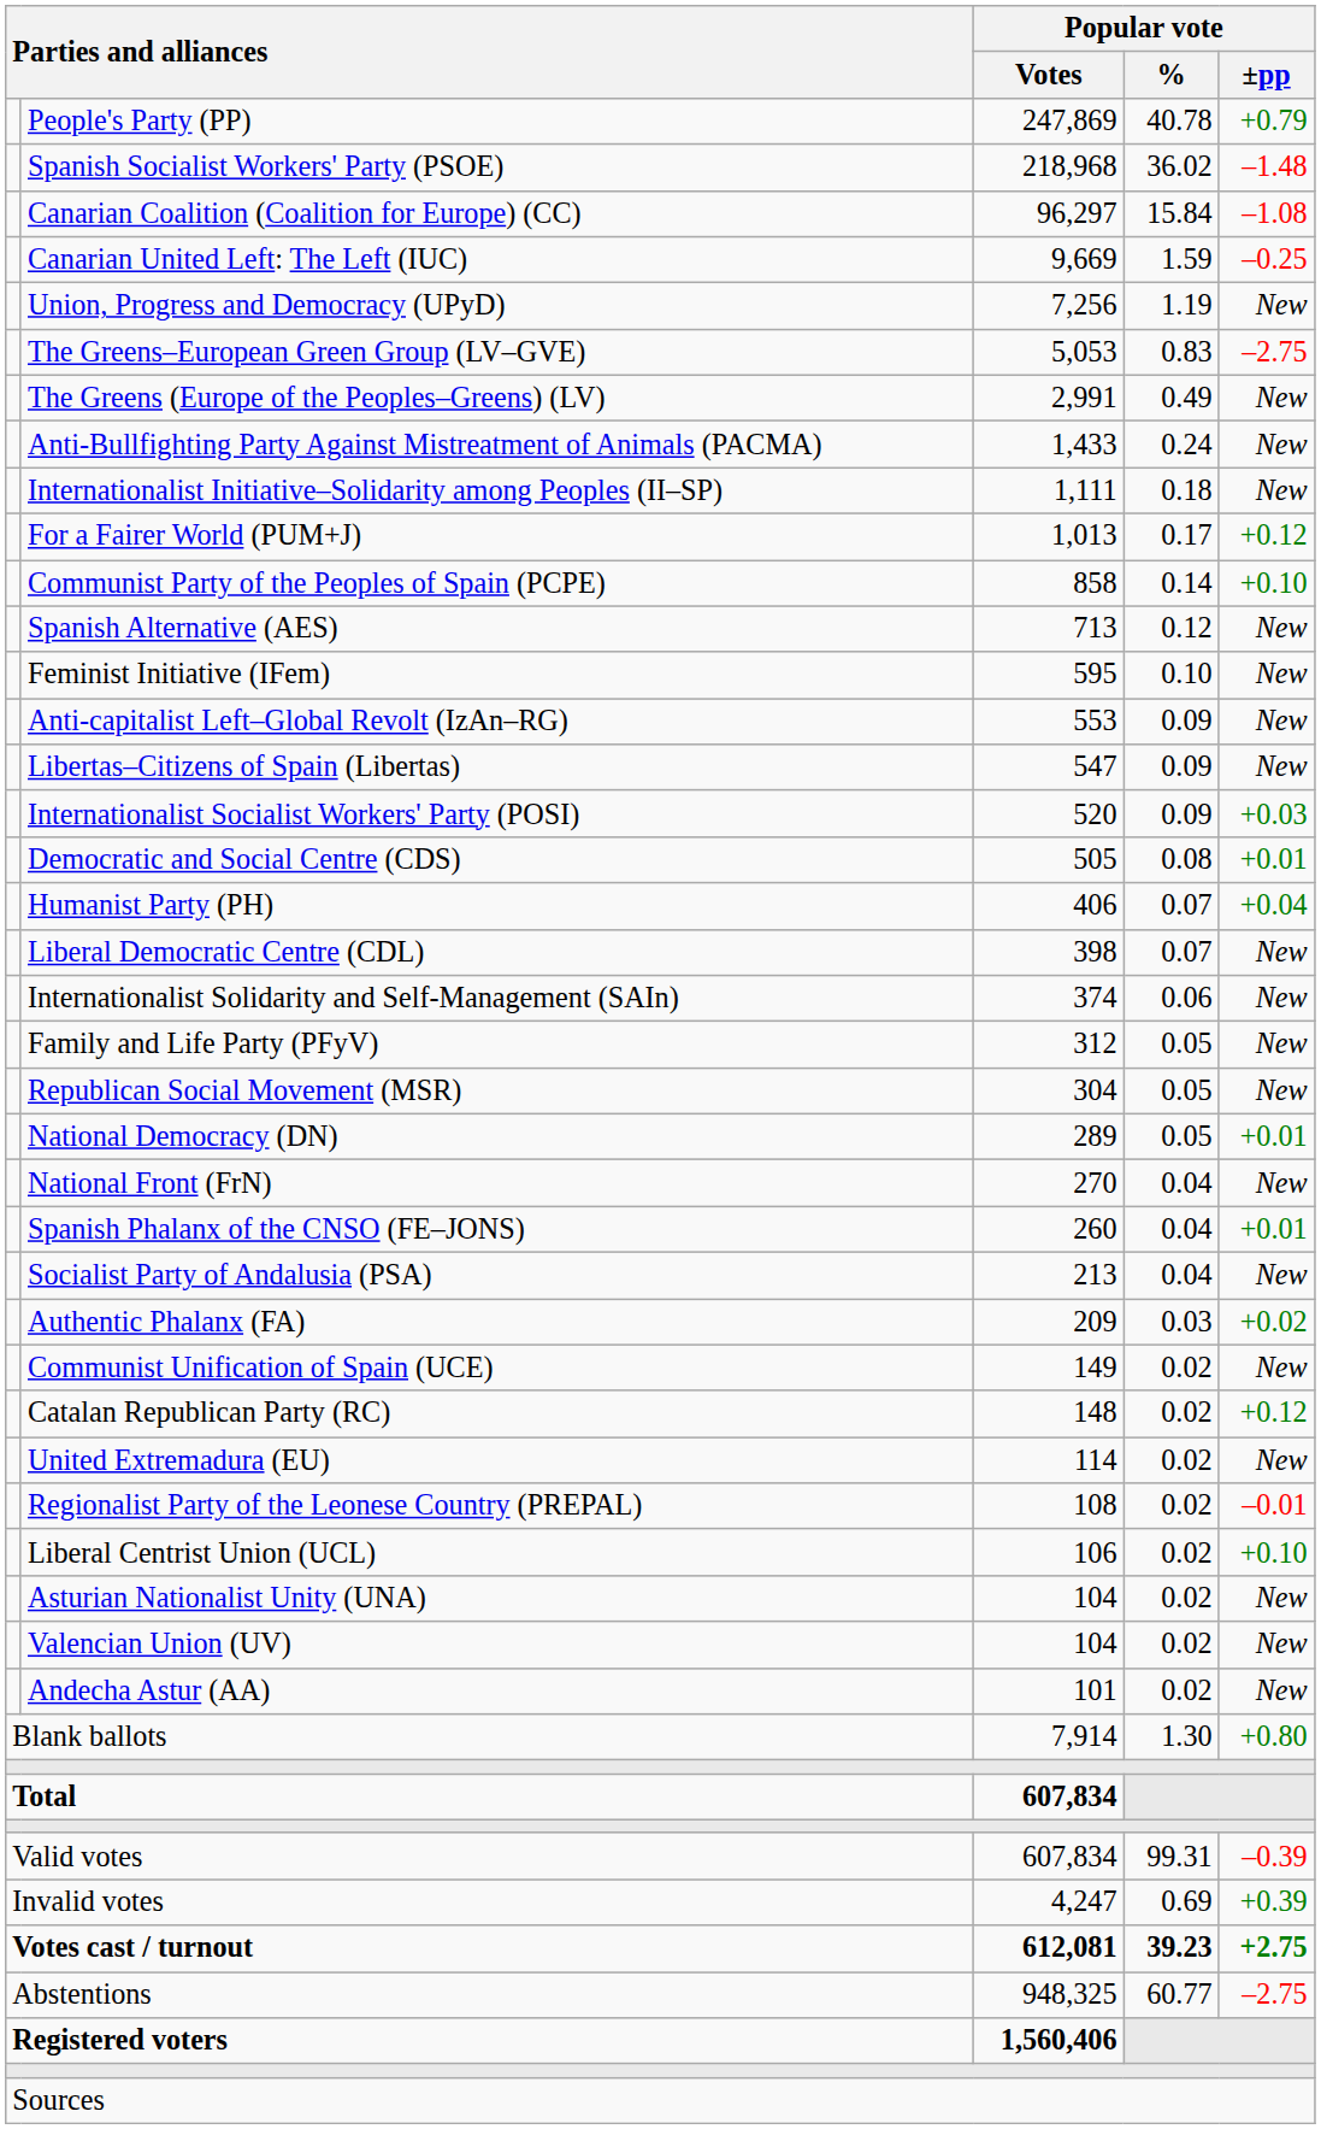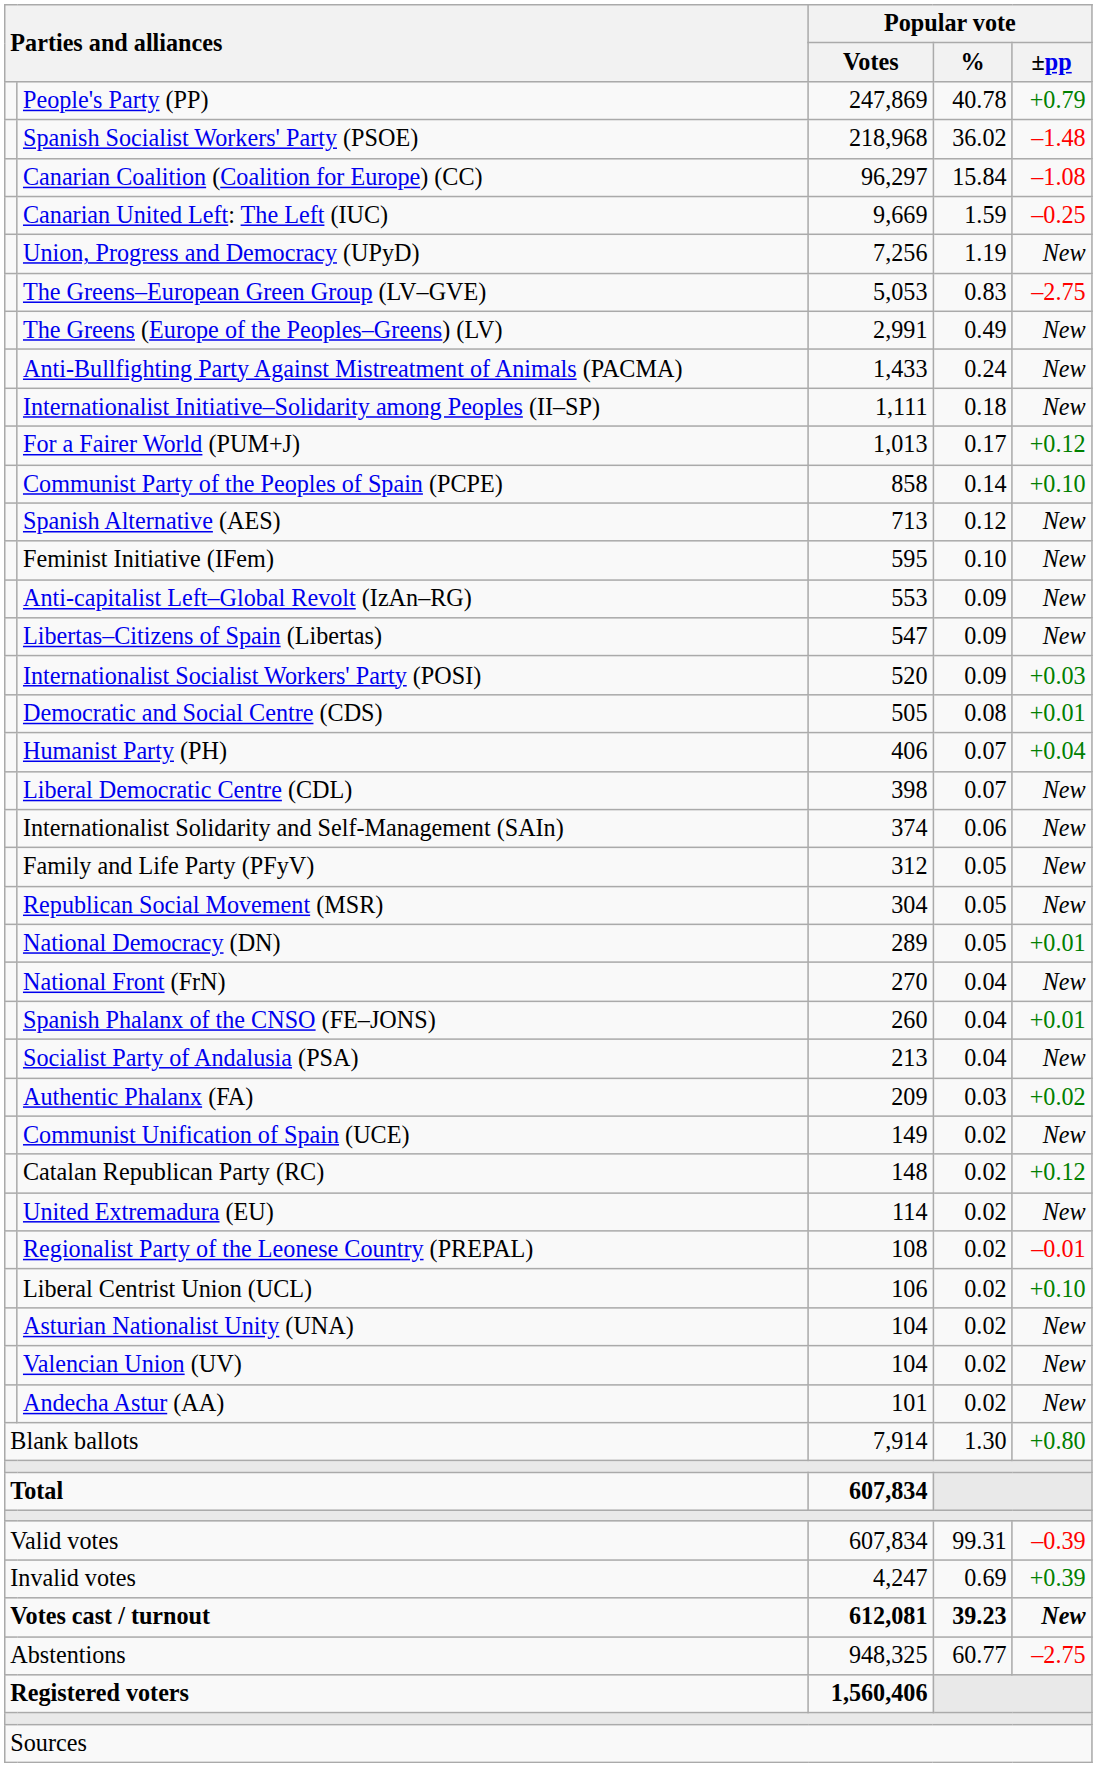Votes cast / turnout | Popular vote / ±pp: +2.75 -> New
